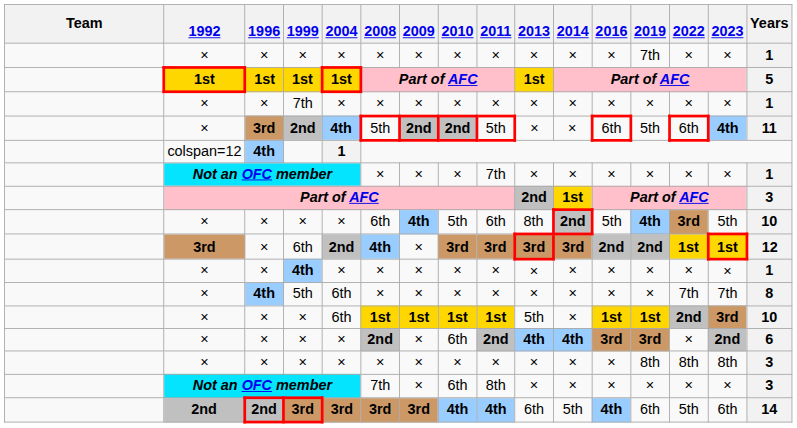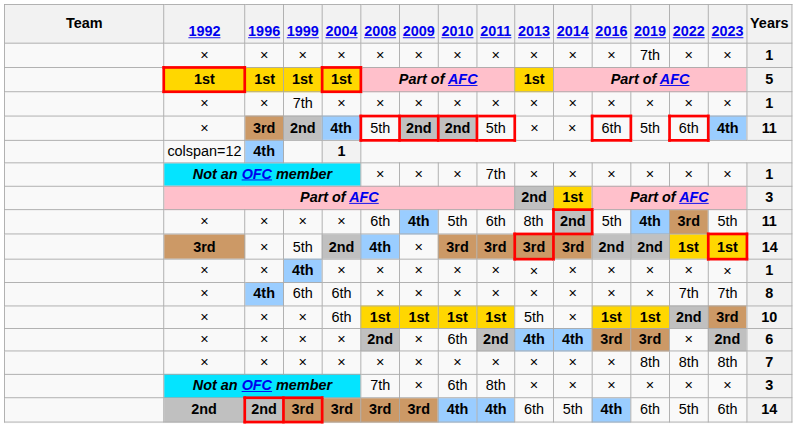row 9 | Years: 10 -> 11
row 10 | 1999: 6th -> 5th
row 10 | Years: 12 -> 14
row 12 | 1999: 5th -> 6th
row 15 | Years: 3 -> 7
